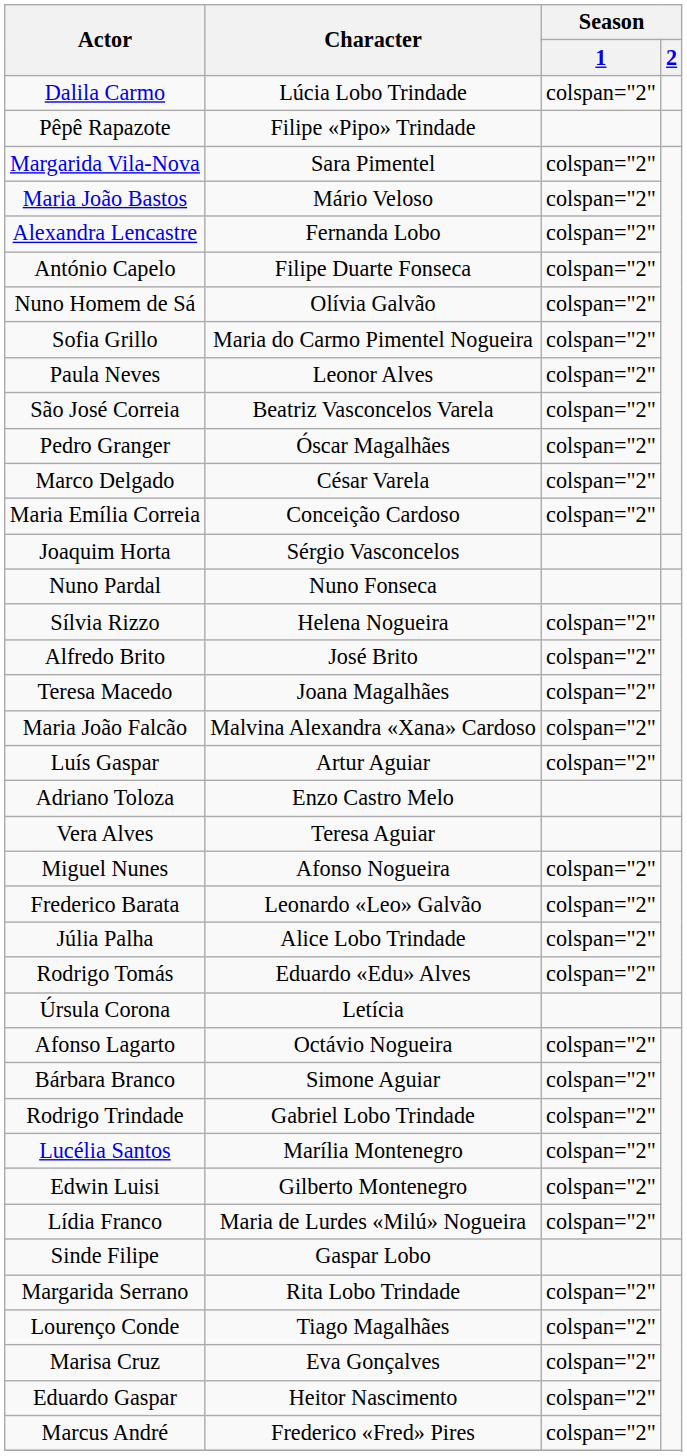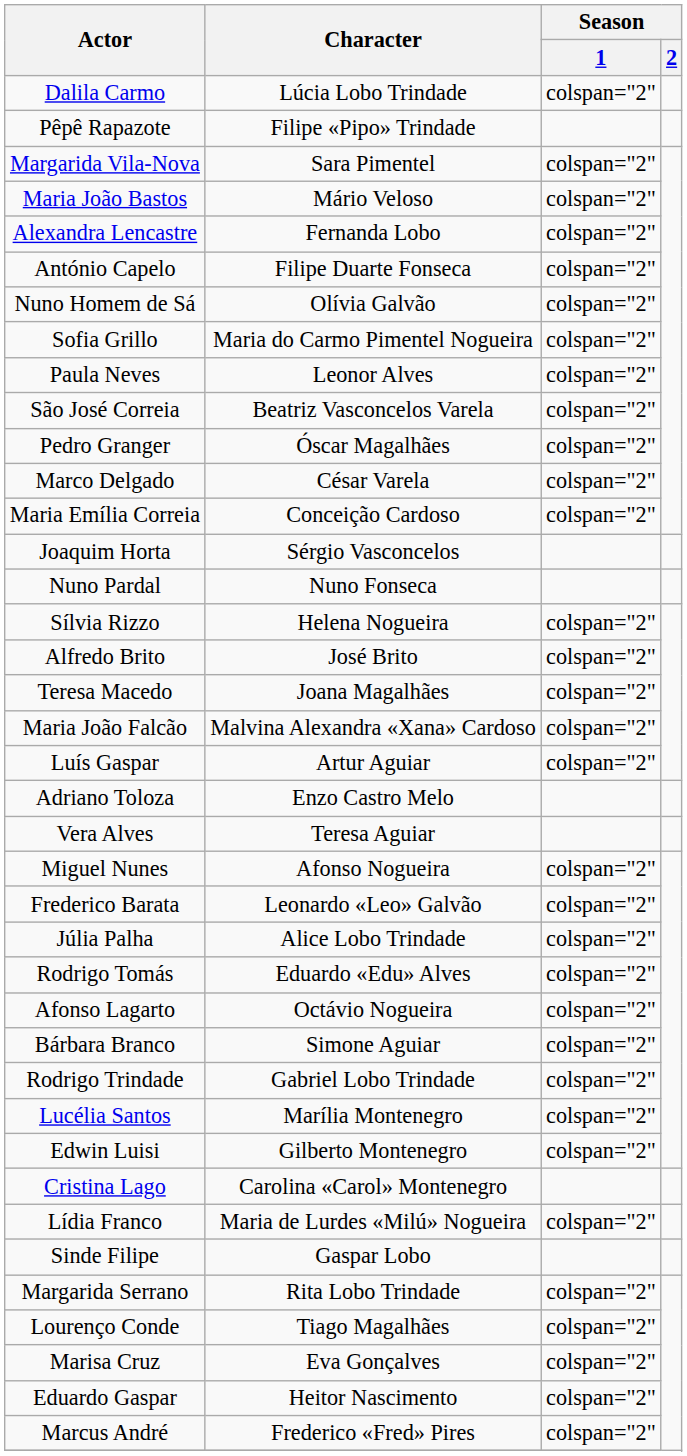- row: Úrsula Corona | Letícia
+ row: Cristina Lago | Carolina «Carol» Montenegro
